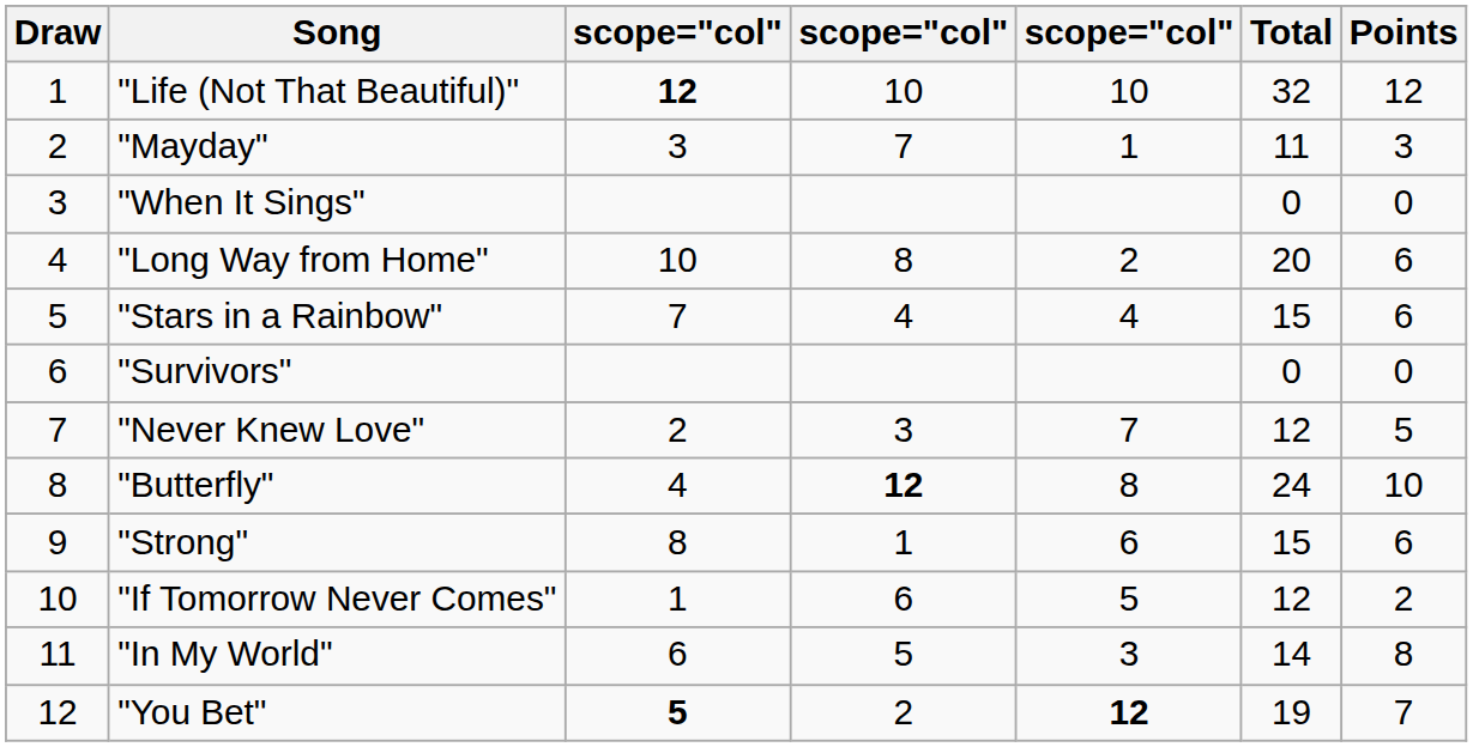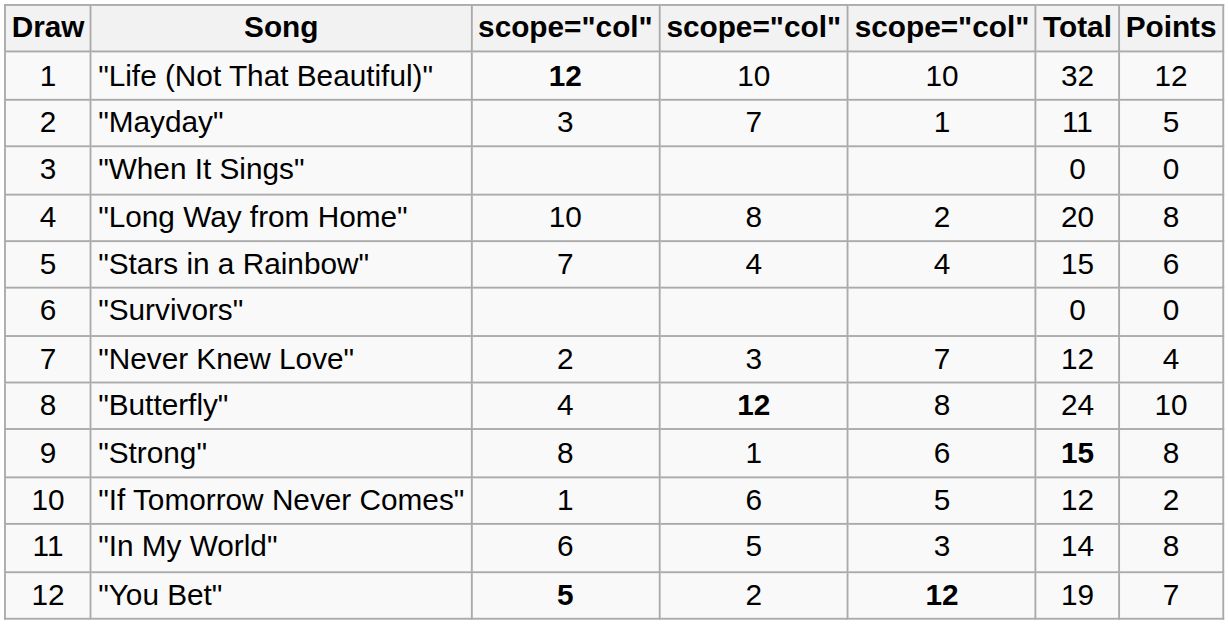"Mayday" | Points: 3 -> 5
"Long Way from Home" | Points: 6 -> 8
"Never Knew Love" | Points: 5 -> 4
"Strong" | Total: normal -> bold
"Strong" | Points: 6 -> 8
